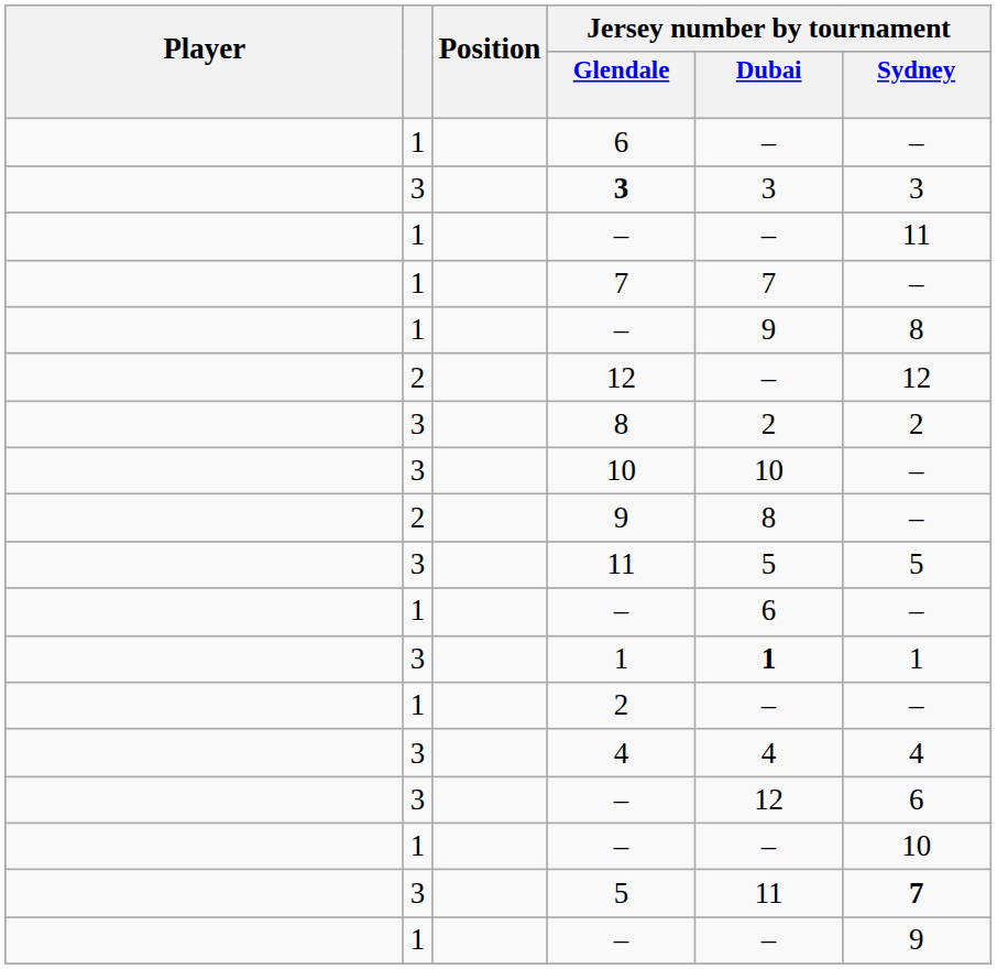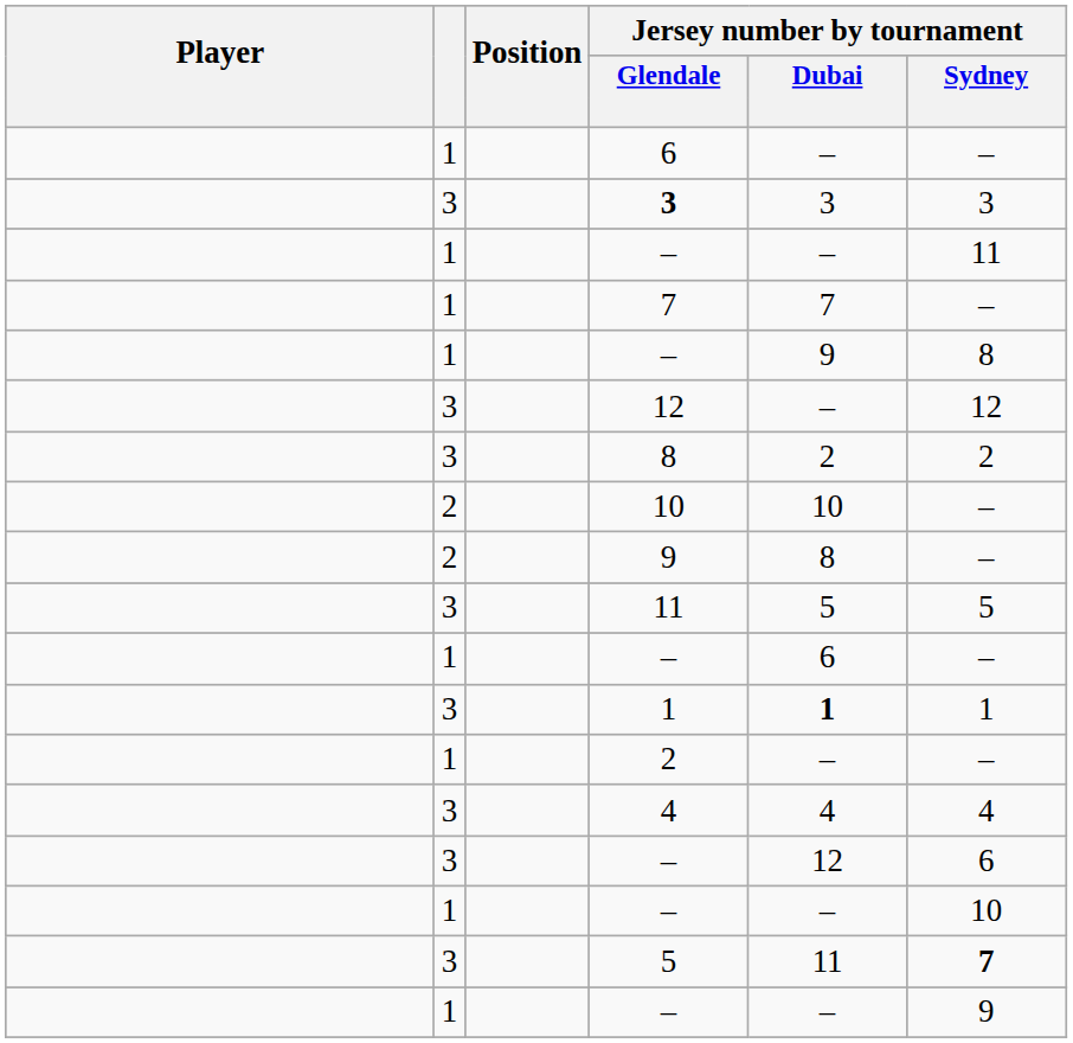row 9 | column 2: 2 -> 3
row 11 | column 2: 3 -> 2
